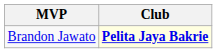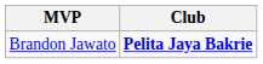Brandon Jawato | Club: lightyellow background -> no background
